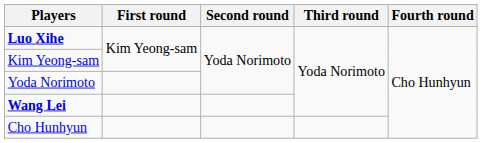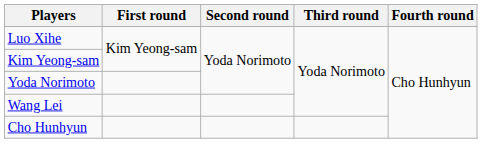Luo Xihe | Players: bold -> normal
Wang Lei | Players: bold -> normal
